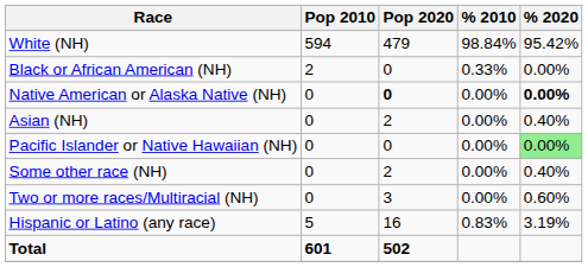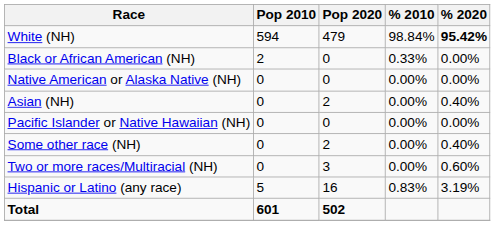White (NH) | % 2020: normal -> bold
Native American or Alaska Native (NH) | Pop 2020: bold -> normal
Native American or Alaska Native (NH) | % 2020: bold -> normal
Pacific Islander or Native Hawaiian (NH) | % 2020: lightgreen background -> no background
